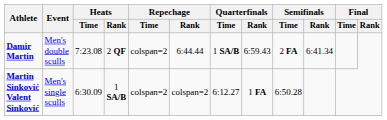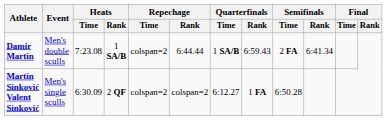Damir Martin | Heats / Rank: 2 QF -> 1 SA/B
Martin Sinković Valent Sinković | Heats / Rank: 1 SA/B -> 2 QF
